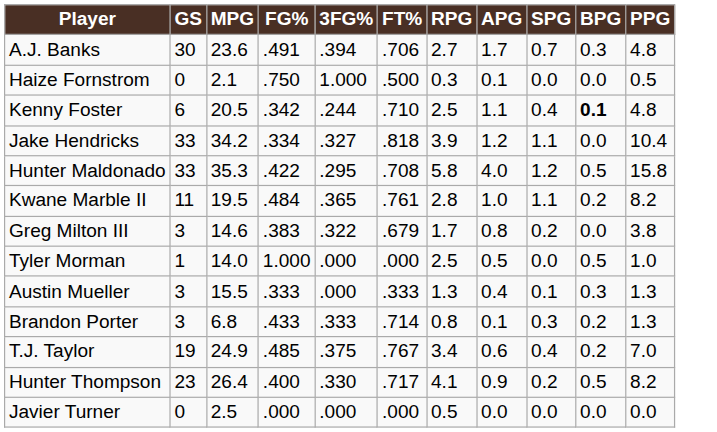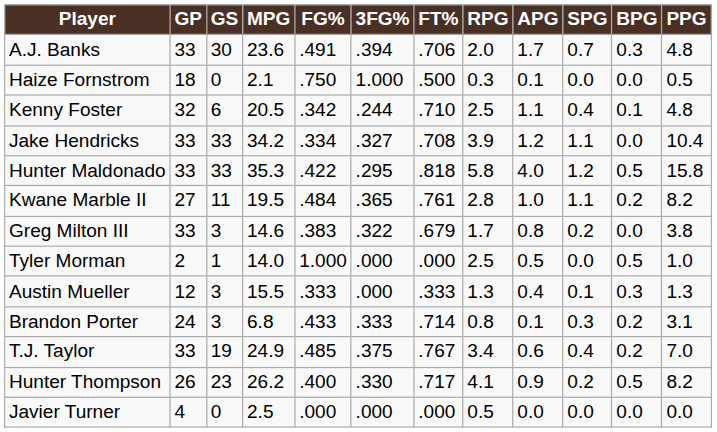+ column: GP | 33 | 18 | 32 | 33 | 33 | 27 | 33 | 2 | 12 | 24 | 33 | 26 | 4
A.J. Banks | RPG: 2.7 -> 2.0
Kenny Foster | BPG: bold -> normal
Jake Hendricks | FT%: .818 -> .708
Hunter Maldonado | FT%: .708 -> .818
Brandon Porter | PPG: 1.3 -> 3.1
Hunter Thompson | MPG: 26.4 -> 26.2
